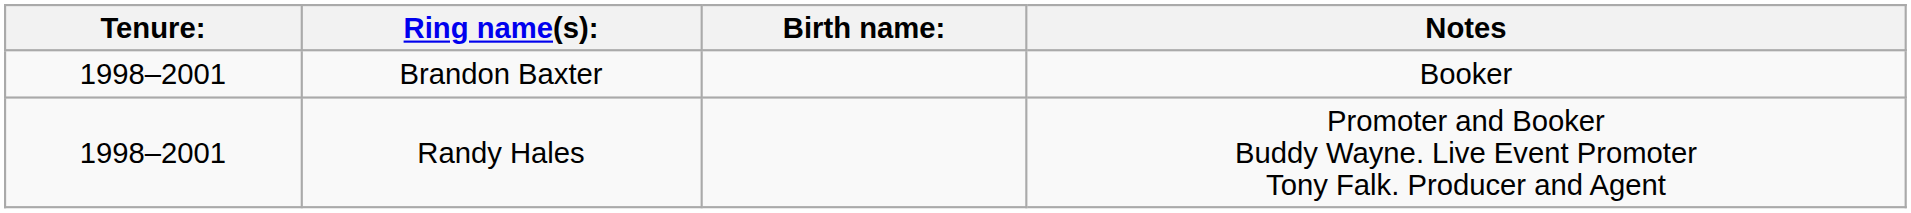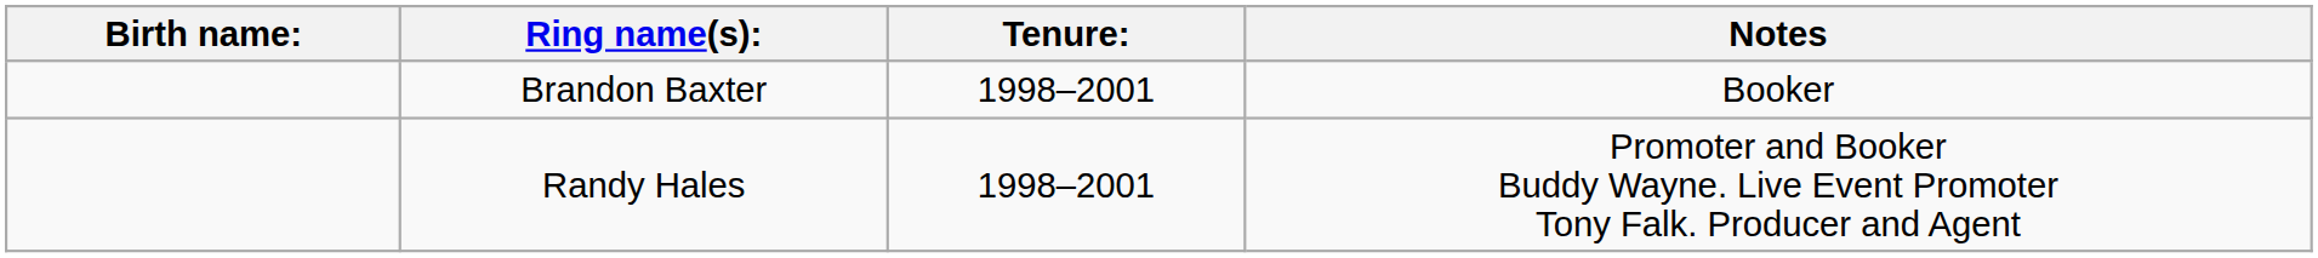columns swapped: Birth name: <-> Tenure:
